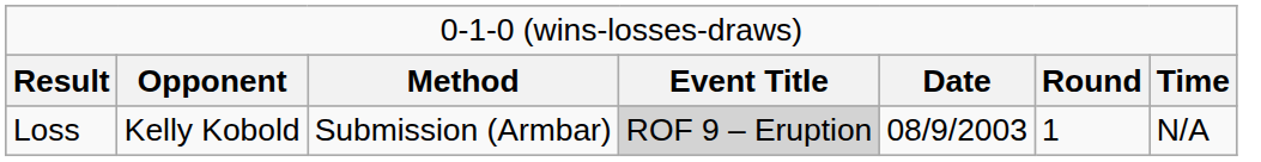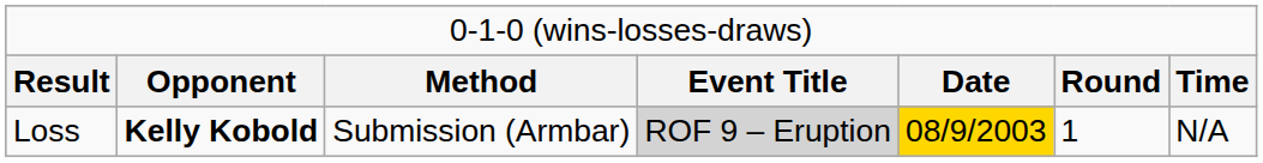Loss | column 2: normal -> bold
Loss | column 5: no background -> gold background
